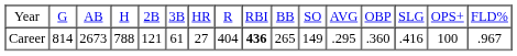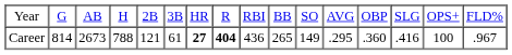row 2 | column 7: normal -> bold
row 2 | column 8: normal -> bold
row 2 | column 9: bold -> normal
